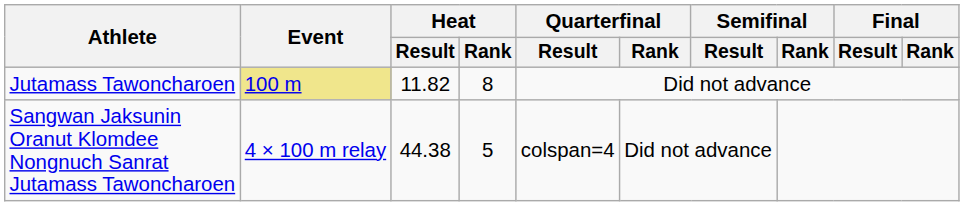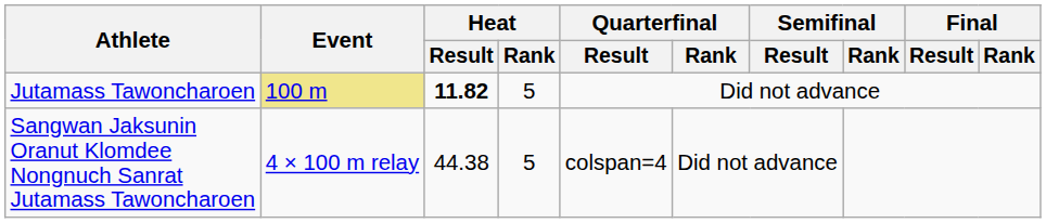Jutamass Tawoncharoen | Heat / Result: normal -> bold
Jutamass Tawoncharoen | Heat / Rank: 8 -> 5
